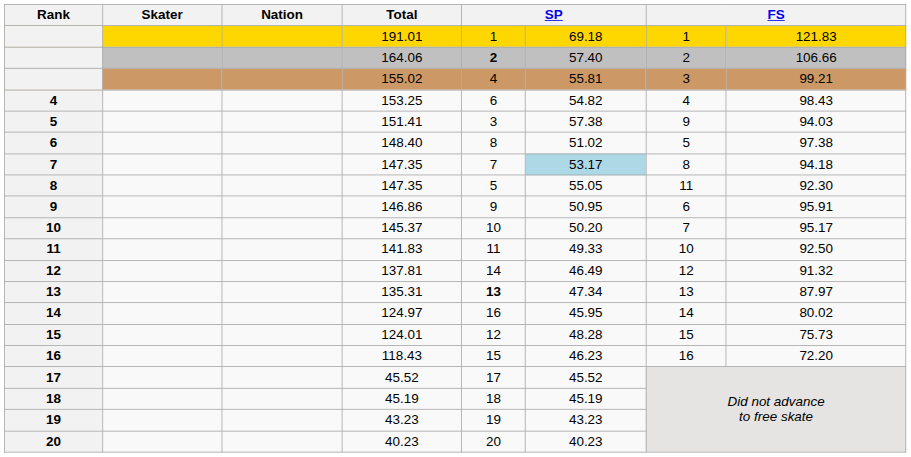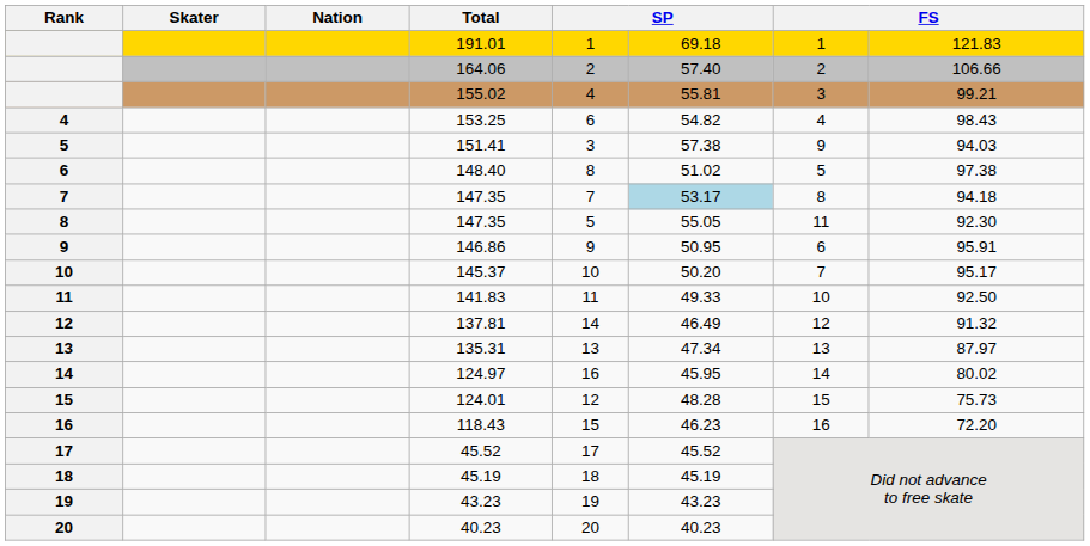164.06 | column 5: bold -> normal
135.31 | column 5: bold -> normal
